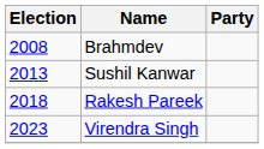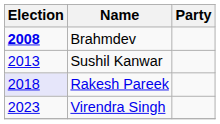Brahmdev | Election: normal -> bold
Rakesh Pareek | Election: no background -> lavender background
